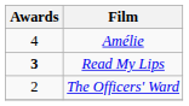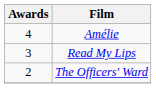Read My Lips | Awards: bold -> normal
